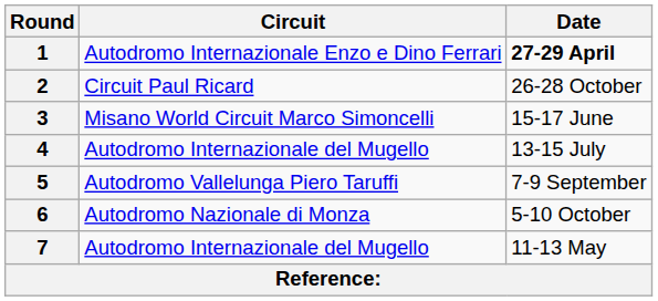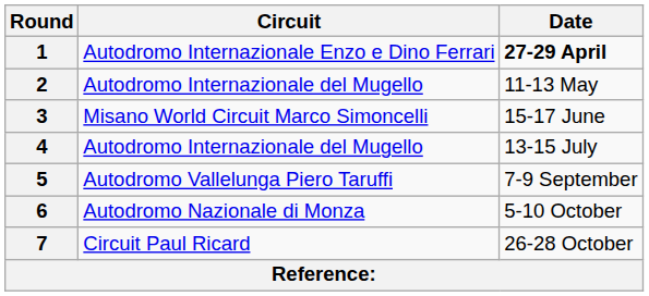2 | Circuit: Circuit Paul Ricard -> Autodromo Internazionale del Mugello
2 | Date: 26-28 October -> 11-13 May
7 | Circuit: Autodromo Internazionale del Mugello -> Circuit Paul Ricard
7 | Date: 11-13 May -> 26-28 October
